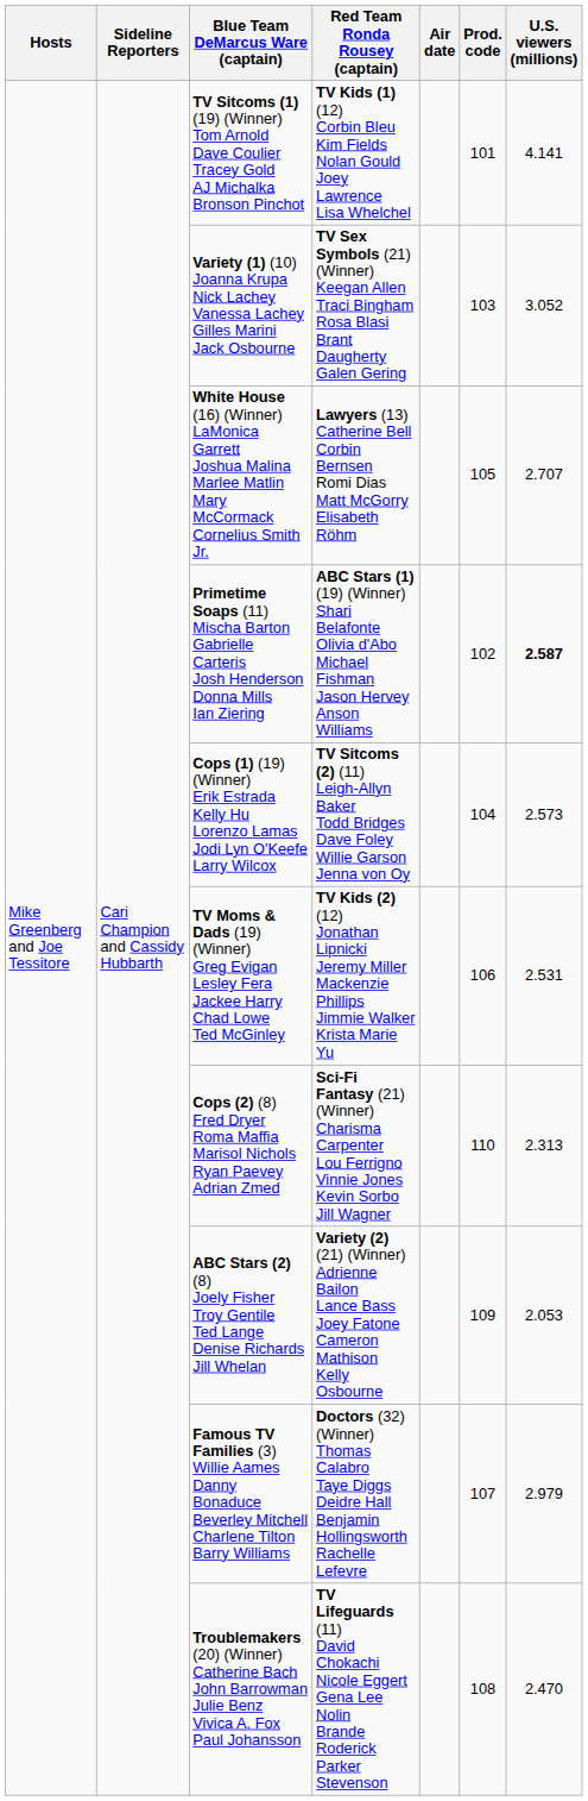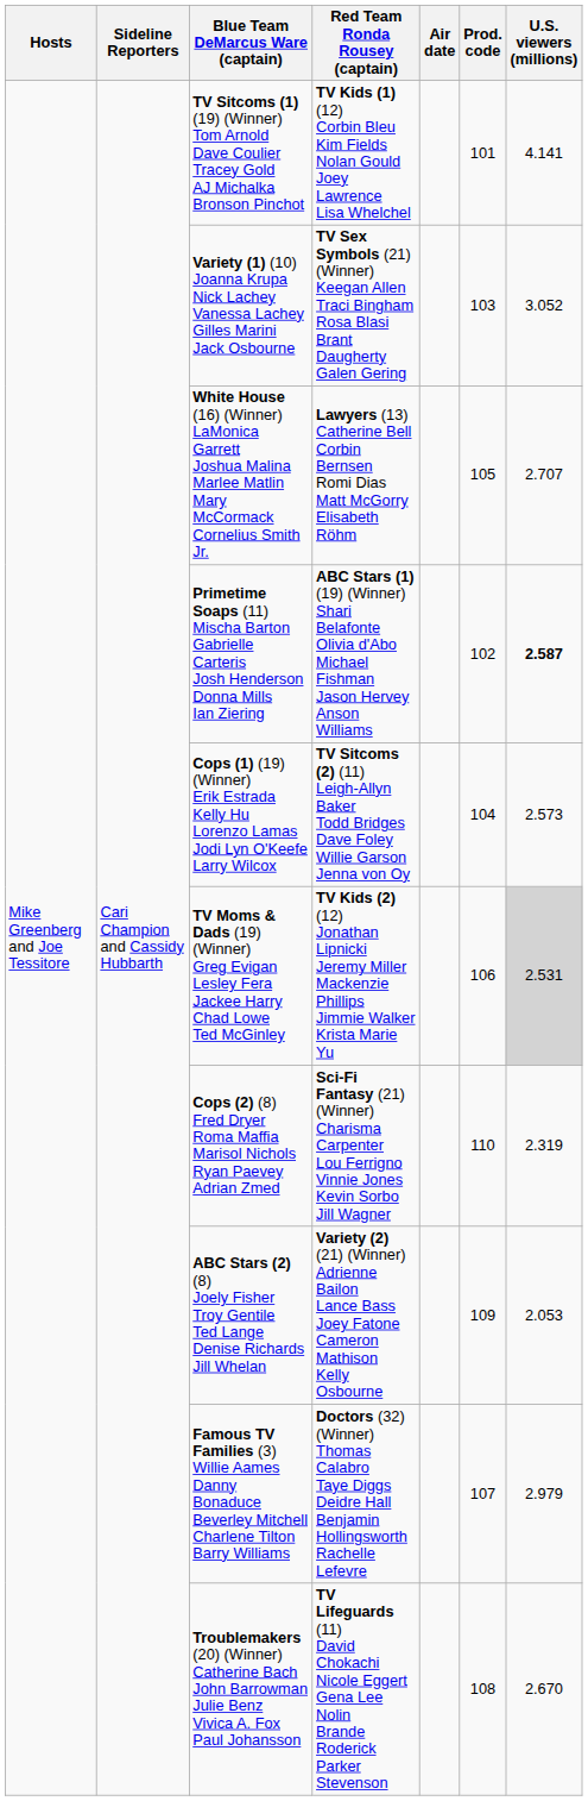row 7 | U.S. viewers (millions): no background -> lightgrey background
row 8 | U.S. viewers (millions): 2.313 -> 2.319
row 11 | U.S. viewers (millions): 2.470 -> 2.670
